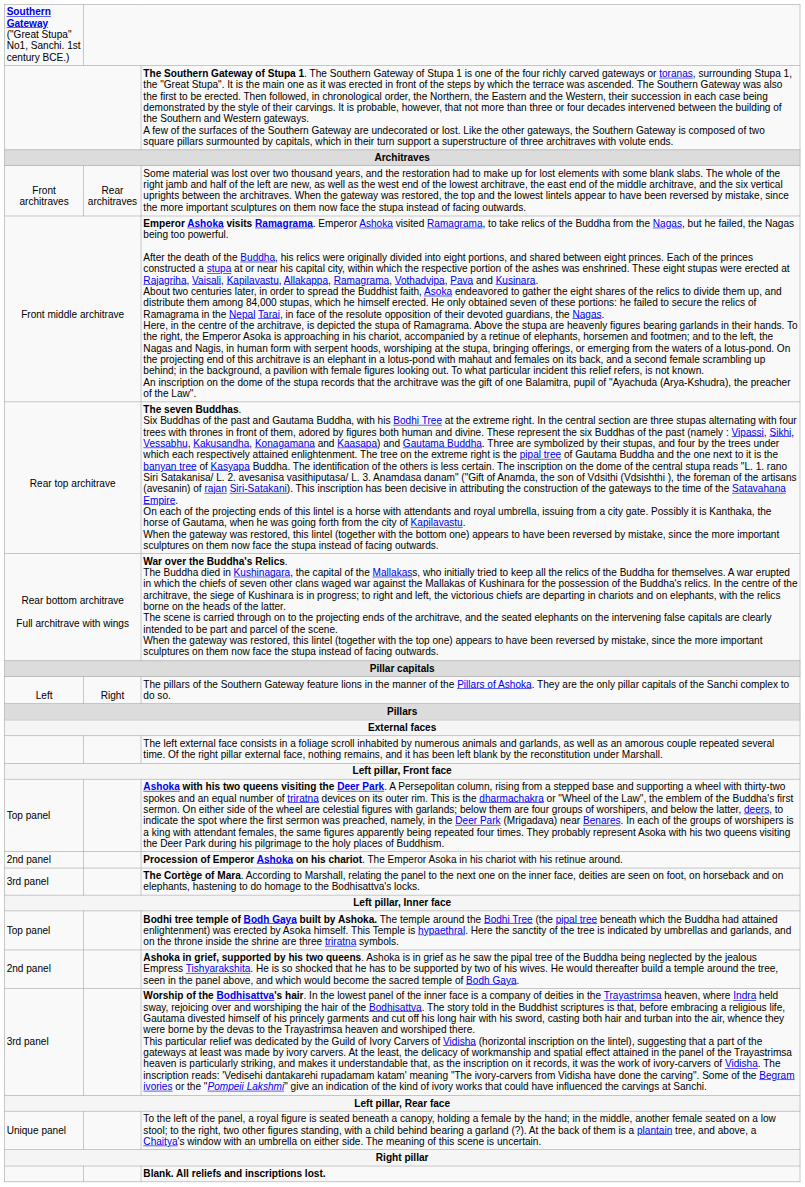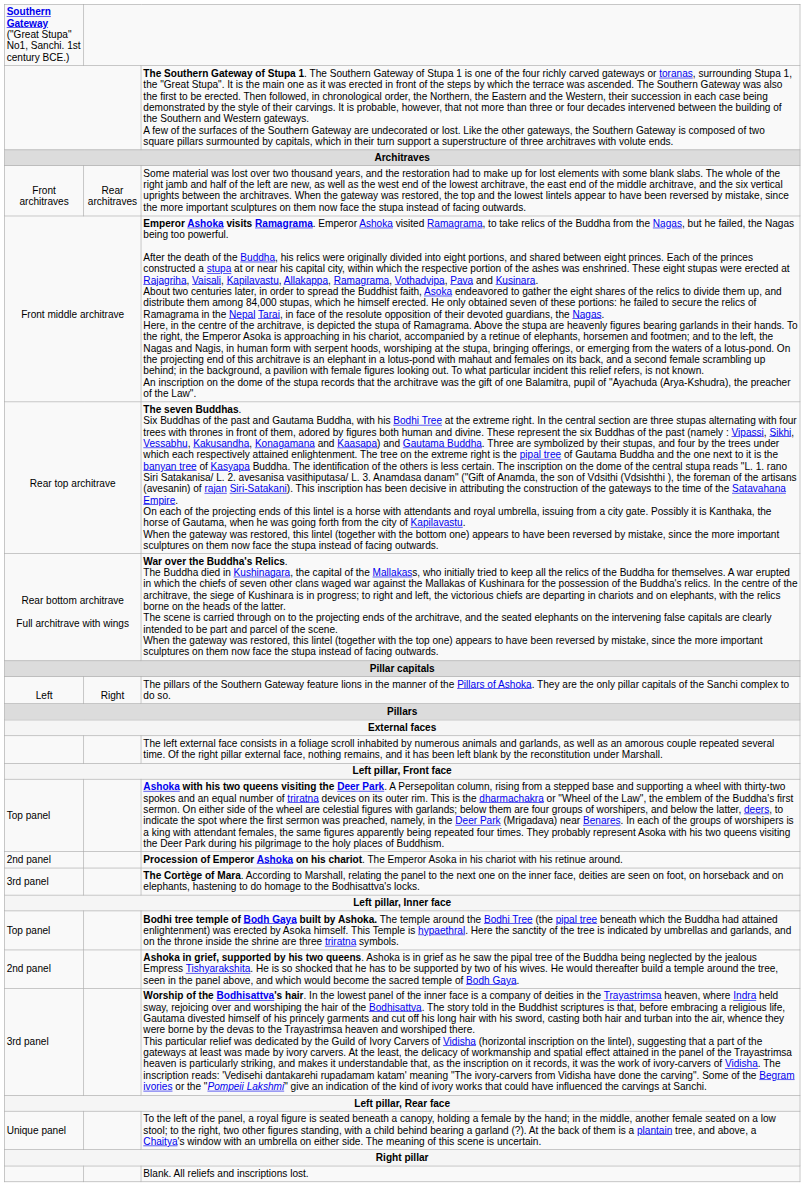Blank. All reliefs and inscriptions lost. | column 3: bold -> normal
